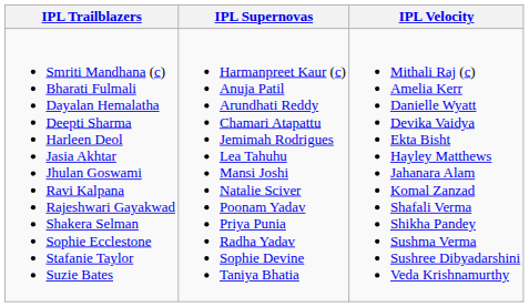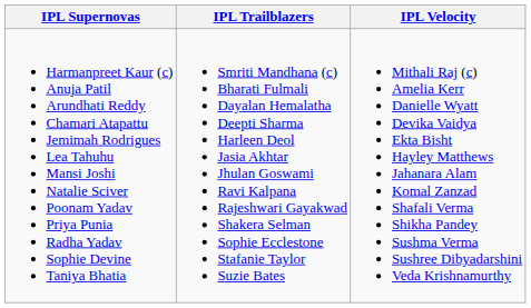columns swapped: IPL Supernovas <-> IPL Trailblazers
